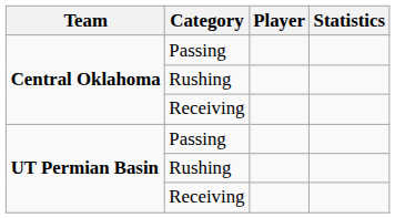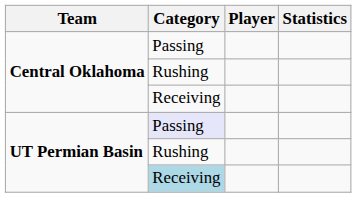UT Permian Basin / Passing | Category: no background -> lavender background
UT Permian Basin / Receiving | Category: no background -> lightblue background
